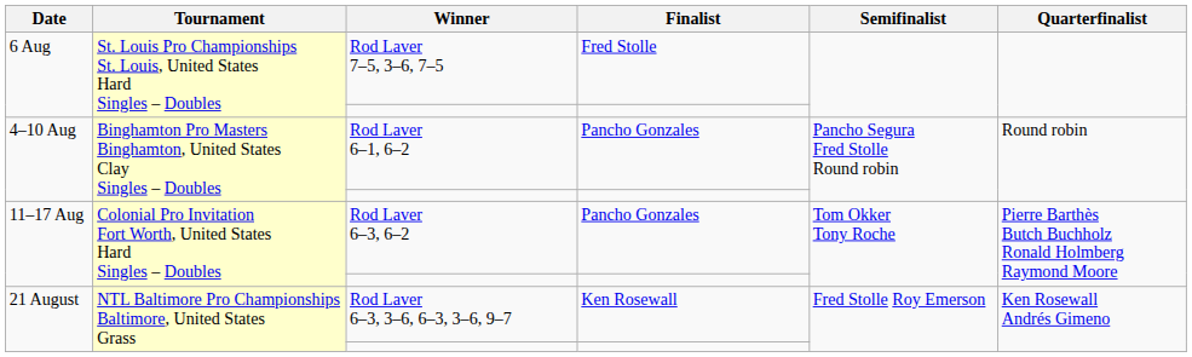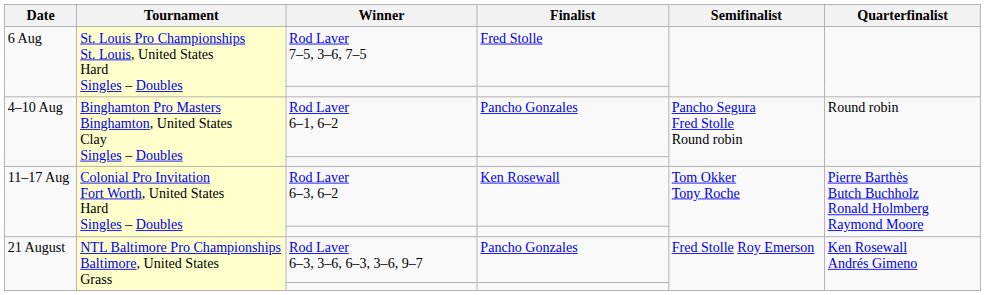Rod Laver 6–3, 6–2 | Finalist: Pancho Gonzales -> Ken Rosewall
Rod Laver 6–3, 3–6, 6–3, 3–6, 9–7 | Finalist: Ken Rosewall -> Pancho Gonzales
